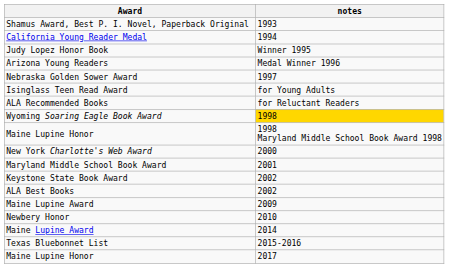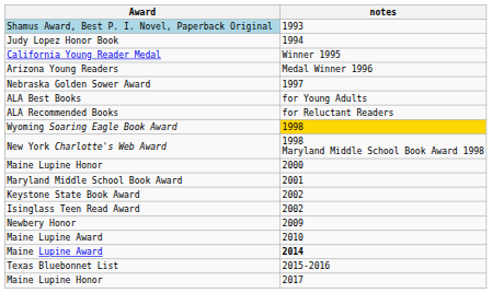row 2 | Award: no background -> lightblue background
row 3 | Award: California Young Reader Medal -> Judy Lopez Honor Book
row 4 | Award: Judy Lopez Honor Book -> California Young Reader Medal
row 7 | Award: Isinglass Teen Read Award -> ALA Best Books
row 10 | Award: Maine Lupine Honor -> New York Charlotte's Web Award
row 11 | Award: New York Charlotte's Web Award -> Maine Lupine Honor
row 14 | Award: ALA Best Books -> Isinglass Teen Read Award
row 15 | Award: Maine Lupine Award -> Newbery Honor
row 16 | Award: Newbery Honor -> Maine Lupine Award
row 17 | notes: normal -> bold
